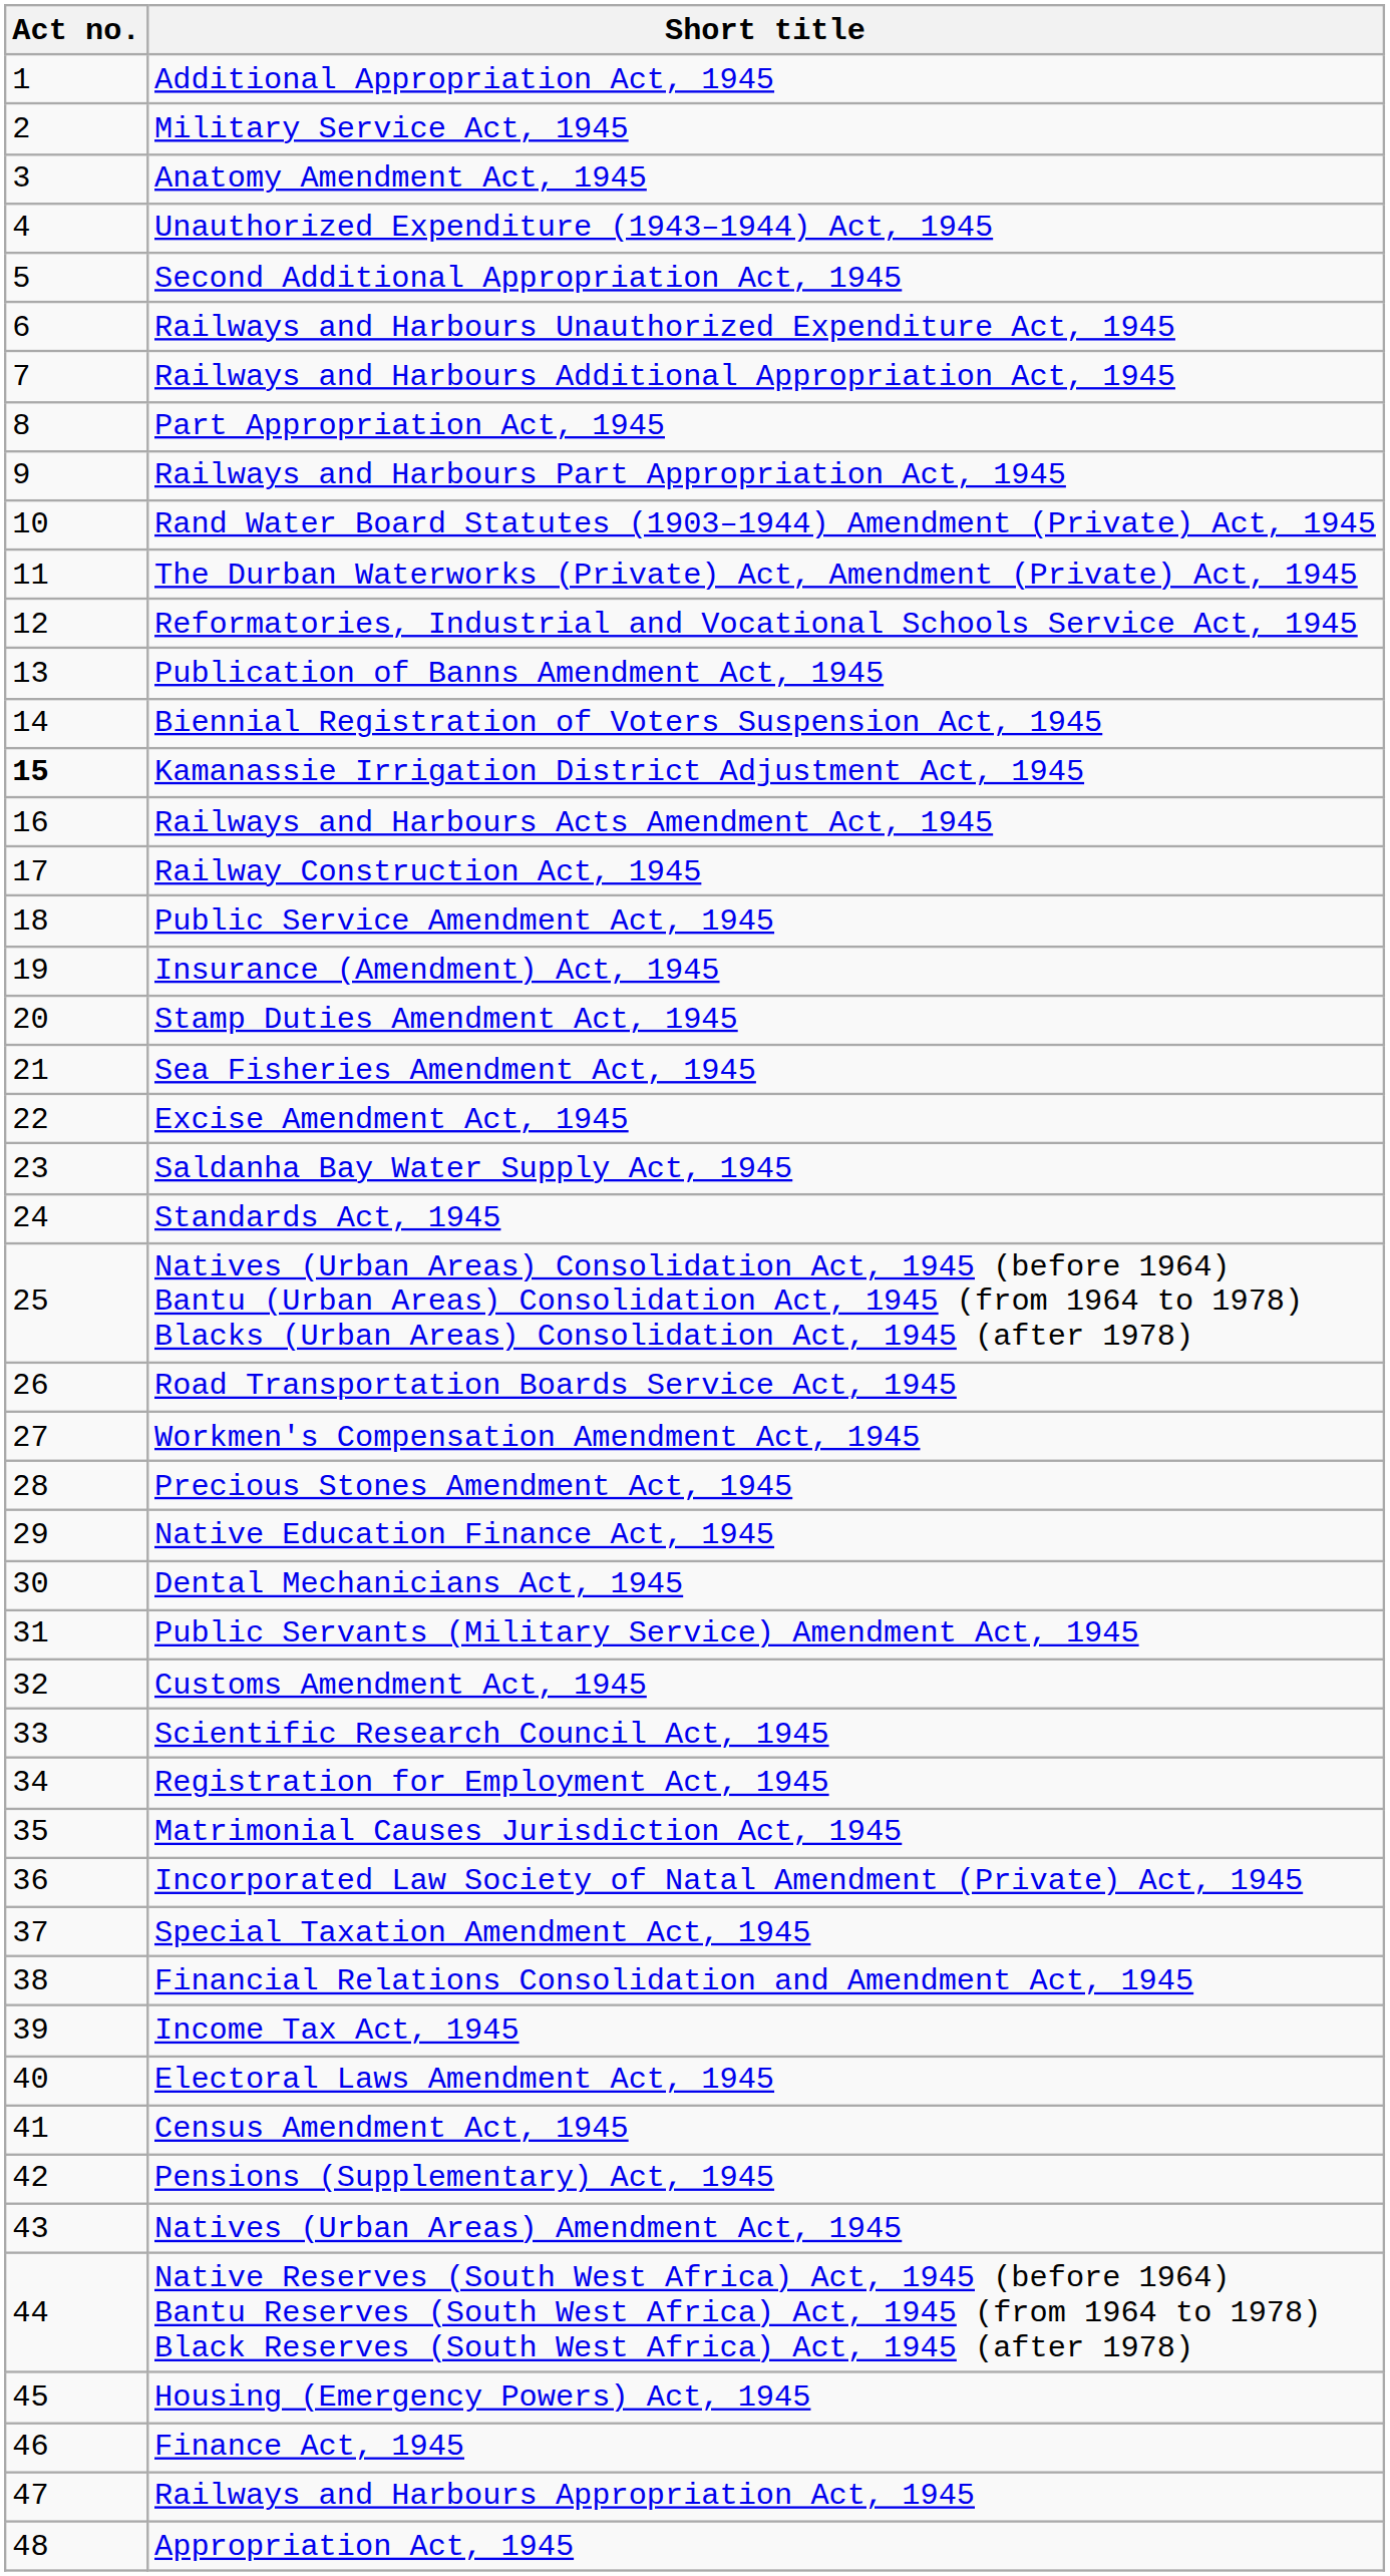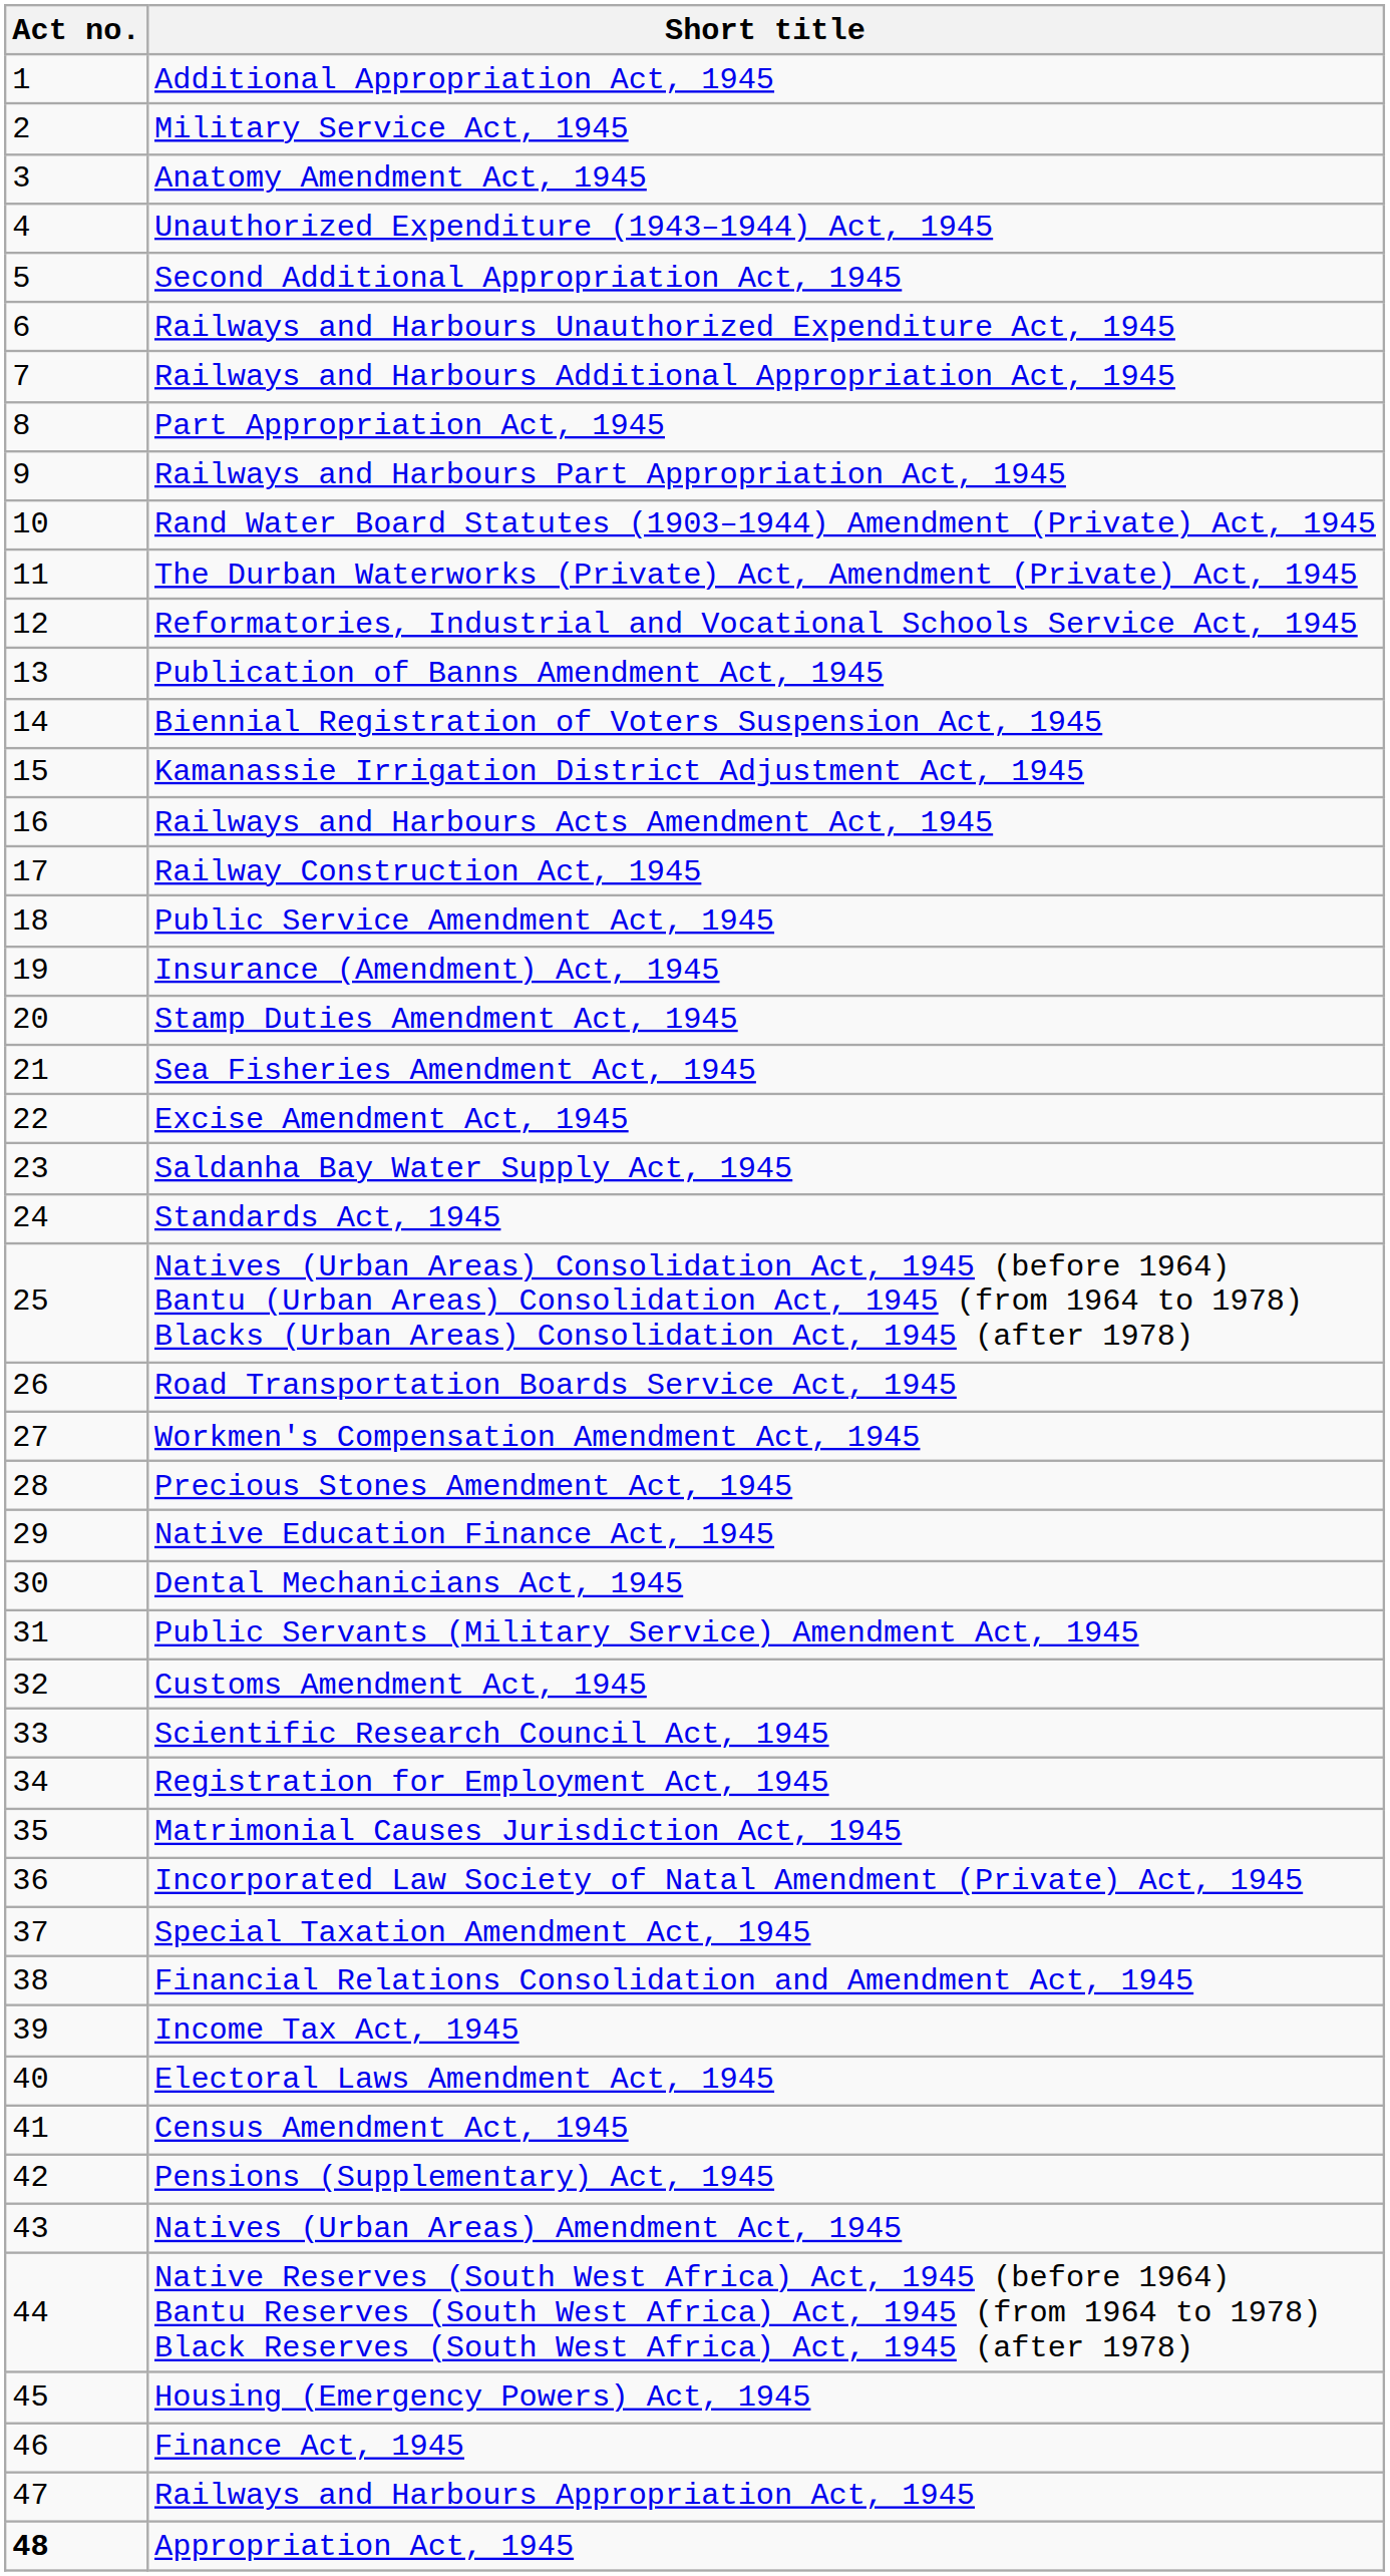Kamanassie Irrigation District Adjustment Act, 1945 | Act no.: bold -> normal
Appropriation Act, 1945 | Act no.: normal -> bold
